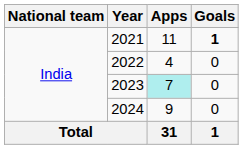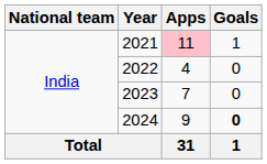2021 | Apps: no background -> pink background
2021 | Goals: bold -> normal
2023 | Apps: paleturquoise background -> no background
2024 | Goals: normal -> bold
